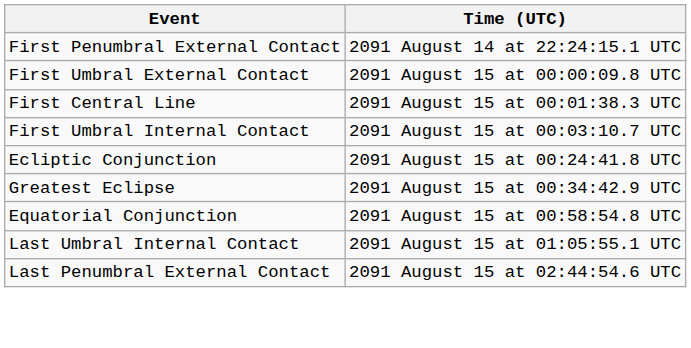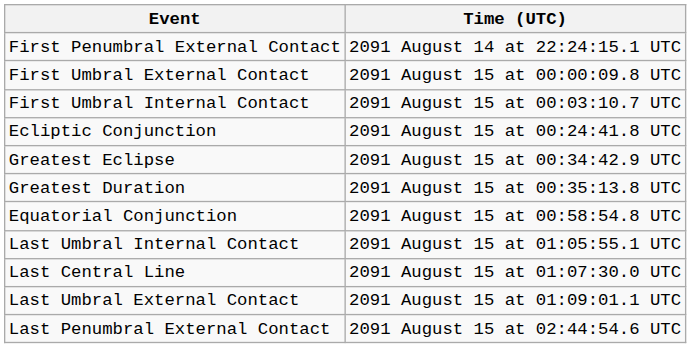- row: First Central Line | 2091 August 15 at 00:01:38.3 UTC
+ row: Greatest Duration | 2091 August 15 at 00:35:13.8 UTC
+ row: Last Central Line | 2091 August 15 at 01:07:30.0 UTC
+ row: Last Umbral External Contact | 2091 August 15 at 01:09:01.1 UTC
